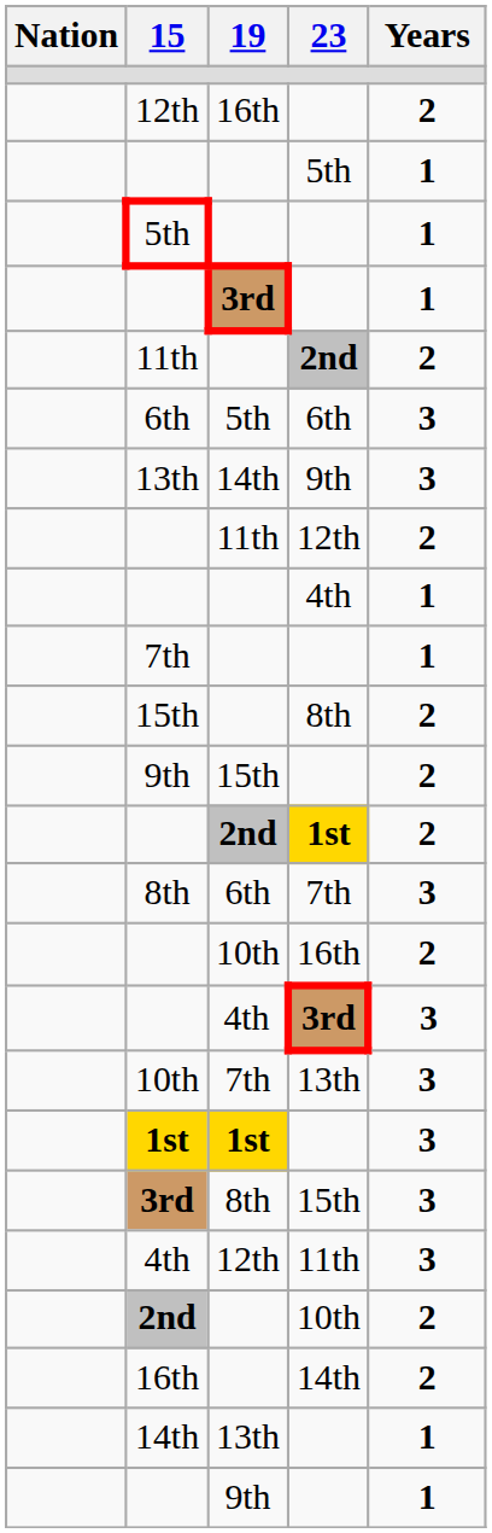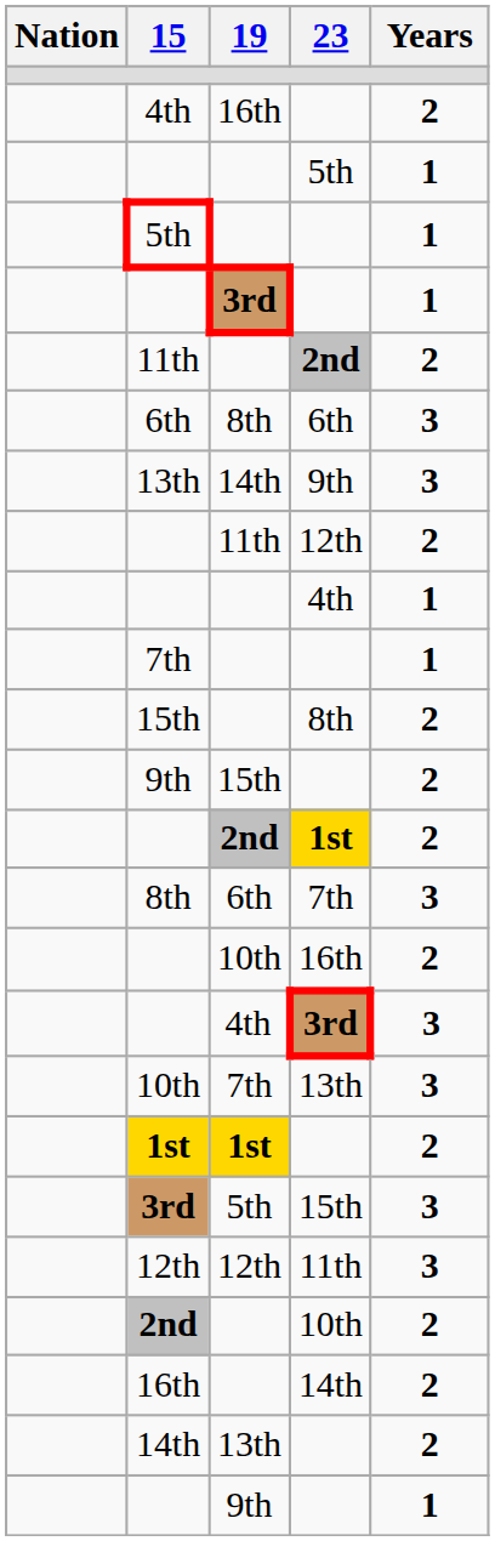row 3 | 15: 12th -> 4th
row 8 | 19: 5th -> 8th
row 20 | Years: 3 -> 2
row 21 | 19: 8th -> 5th
row 22 | 15: 4th -> 12th
row 25 | Years: 1 -> 2
